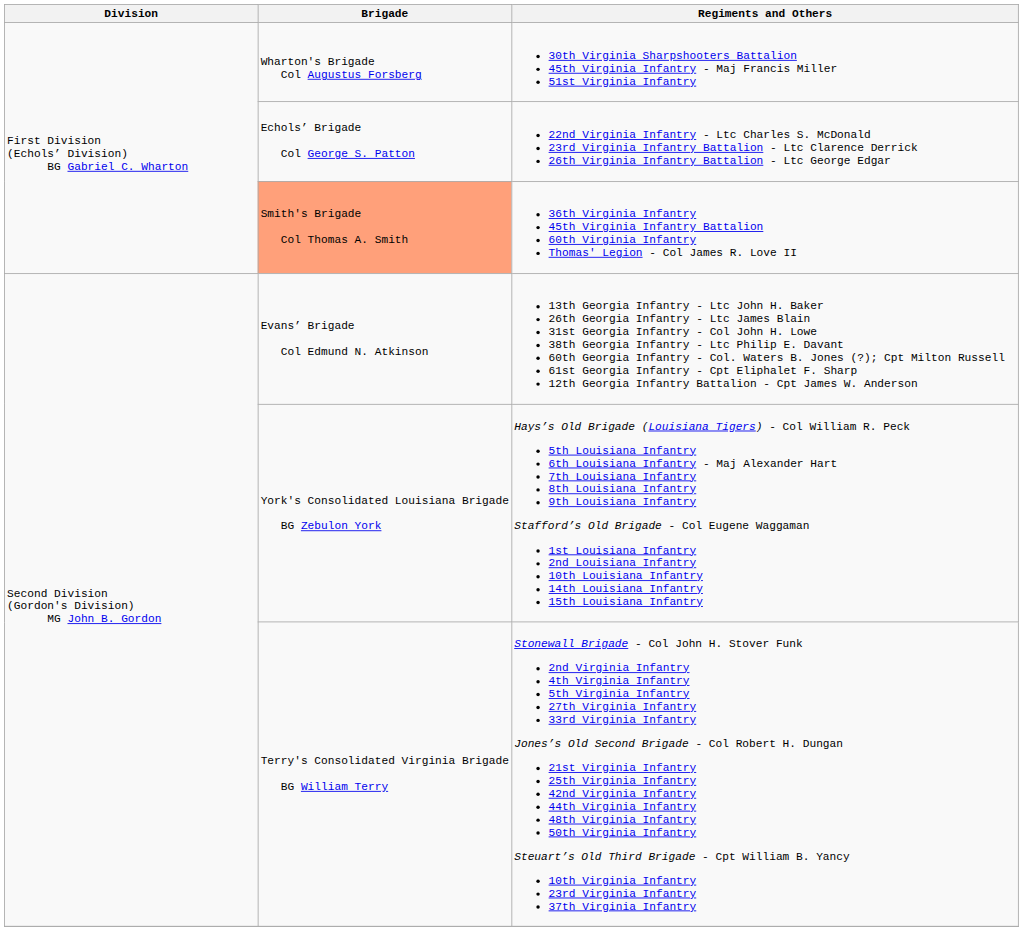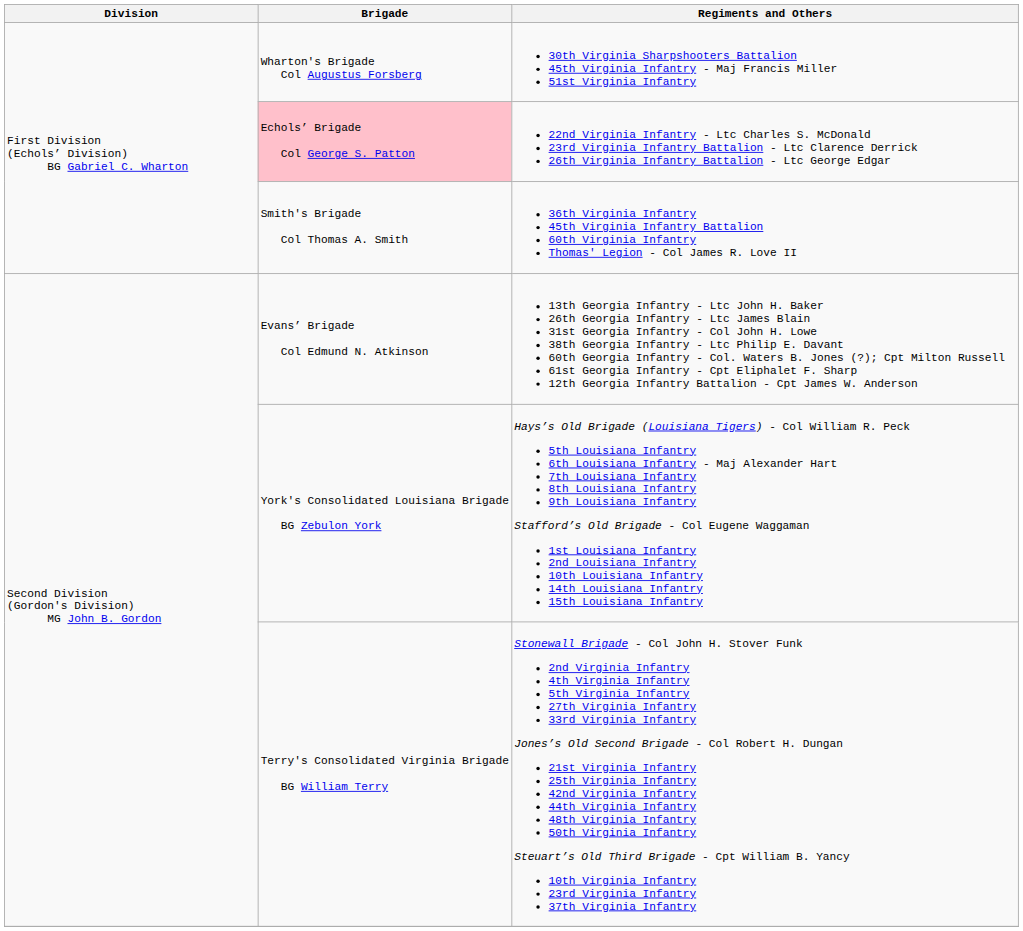Echols’ Brigade Col George S. Patton | Brigade: no background -> pink background
Smith's Brigade Col Thomas A. Smith | Brigade: lightsalmon background -> no background
